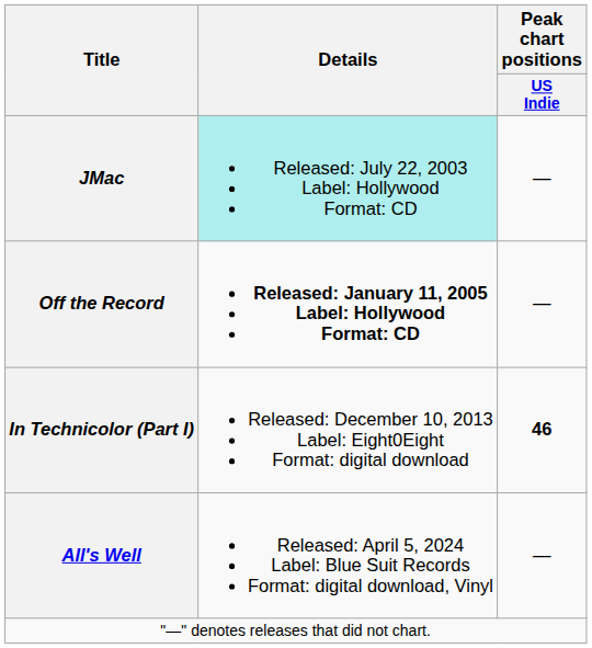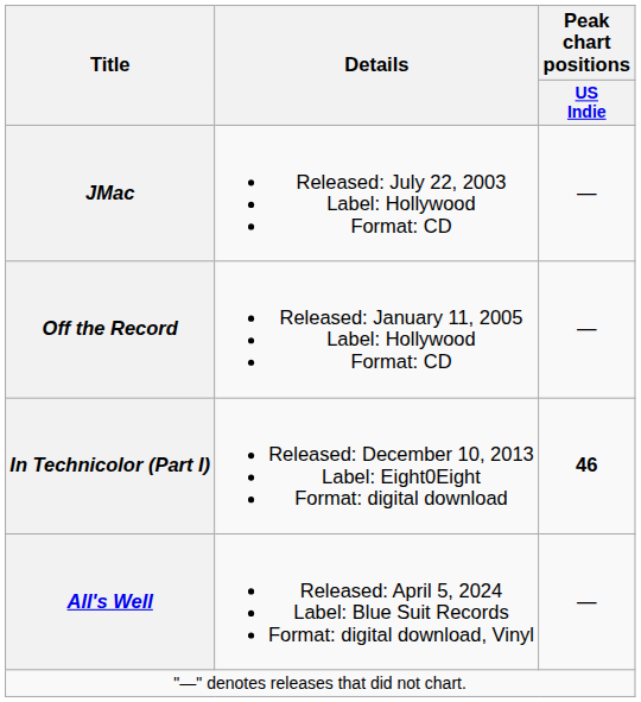JMac | Details: paleturquoise background -> no background
Off the Record | Details: bold -> normal
